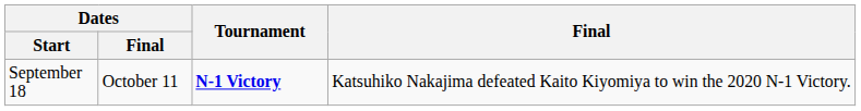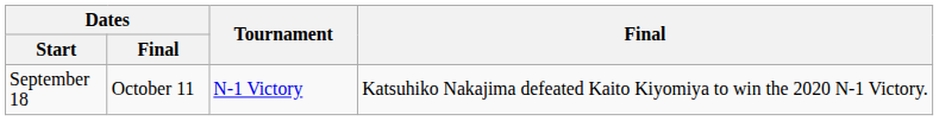September 18 | Tournament: bold -> normal
